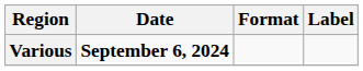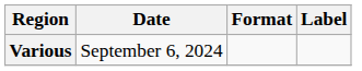Various | Date: bold -> normal
